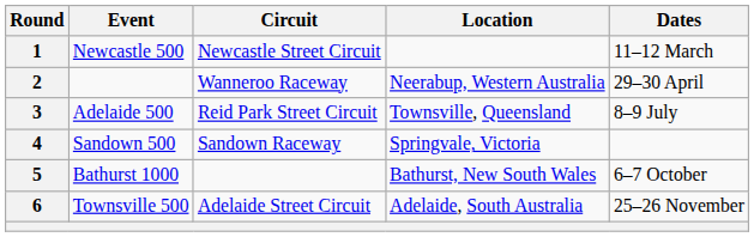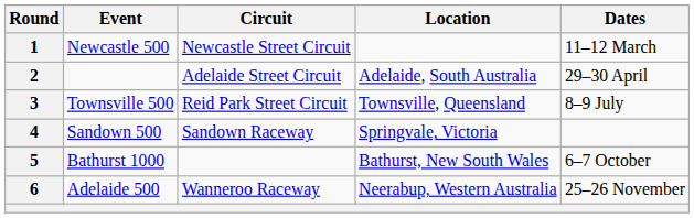2 | Circuit: Wanneroo Raceway -> Adelaide Street Circuit
2 | Location: Neerabup, Western Australia -> Adelaide, South Australia
3 | Event: Adelaide 500 -> Townsville 500
6 | Event: Townsville 500 -> Adelaide 500
6 | Circuit: Adelaide Street Circuit -> Wanneroo Raceway
6 | Location: Adelaide, South Australia -> Neerabup, Western Australia
